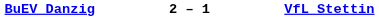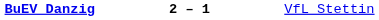BuEV Danzig | column 3: bold -> normal
